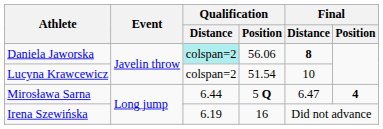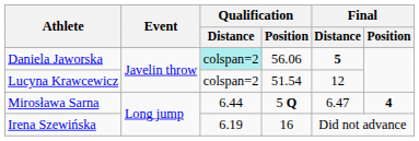Daniela Jaworska | Final / Distance: 8 -> 5
Lucyna Krawcewicz | Final / Distance: 10 -> 12
